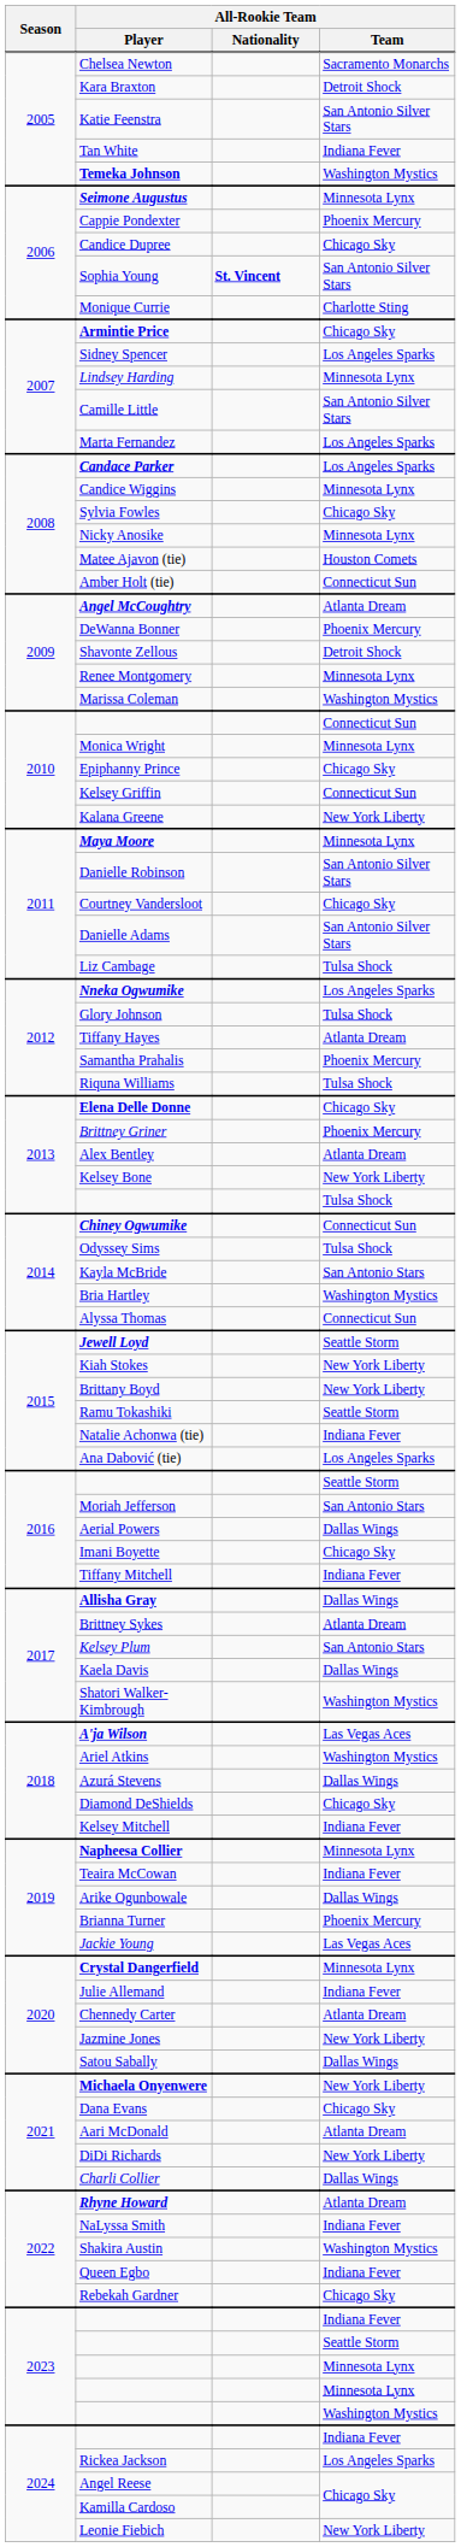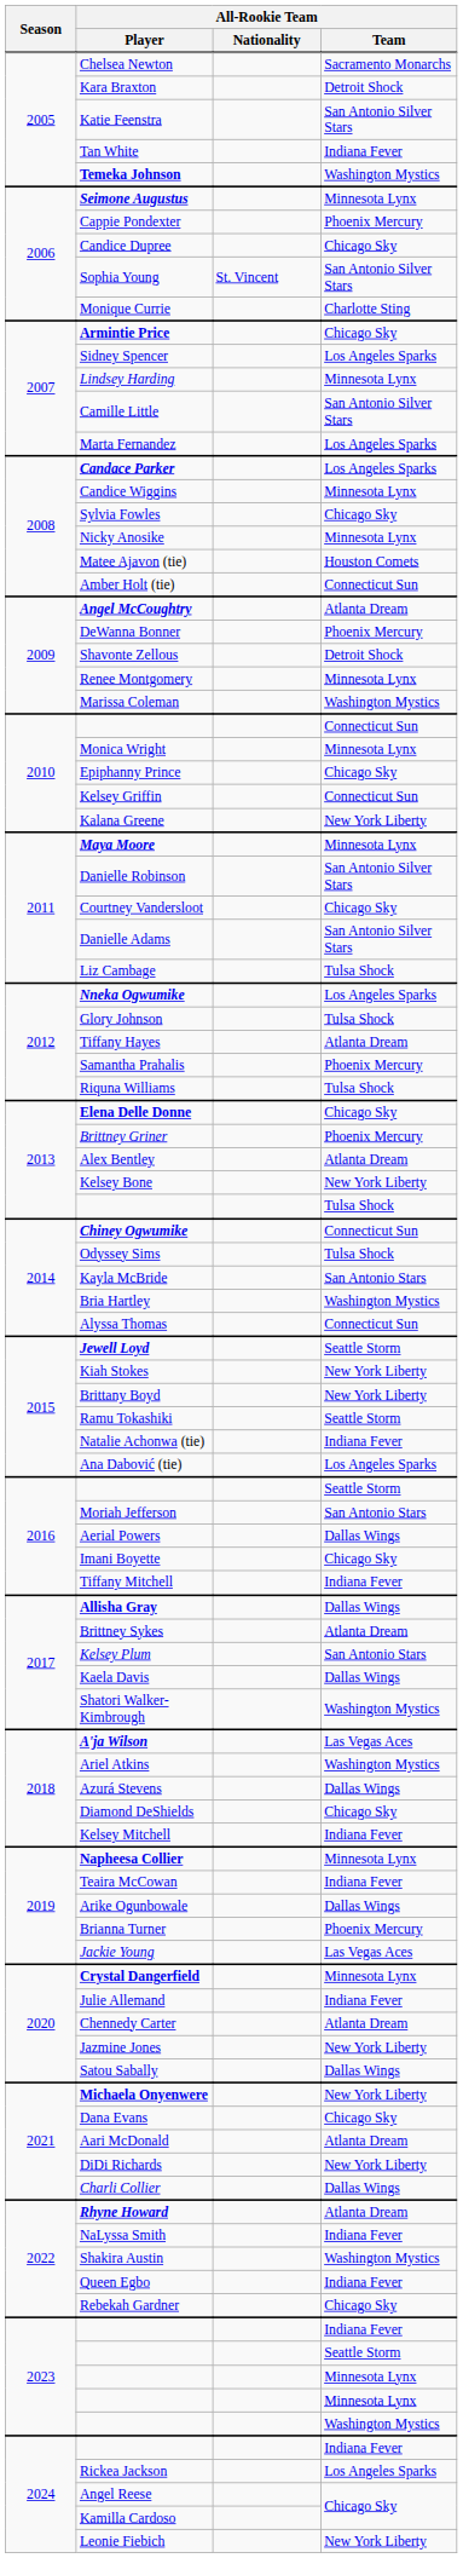Sophia Young | All-Rookie Team / Nationality: bold -> normal
